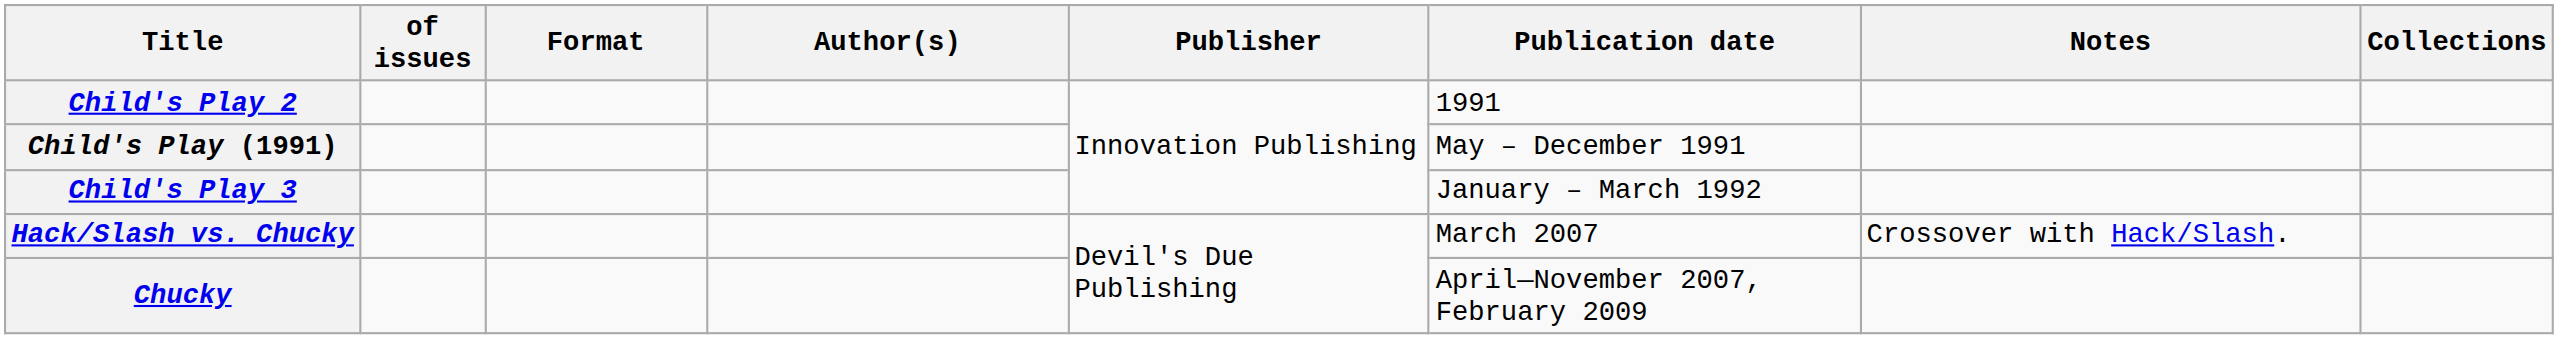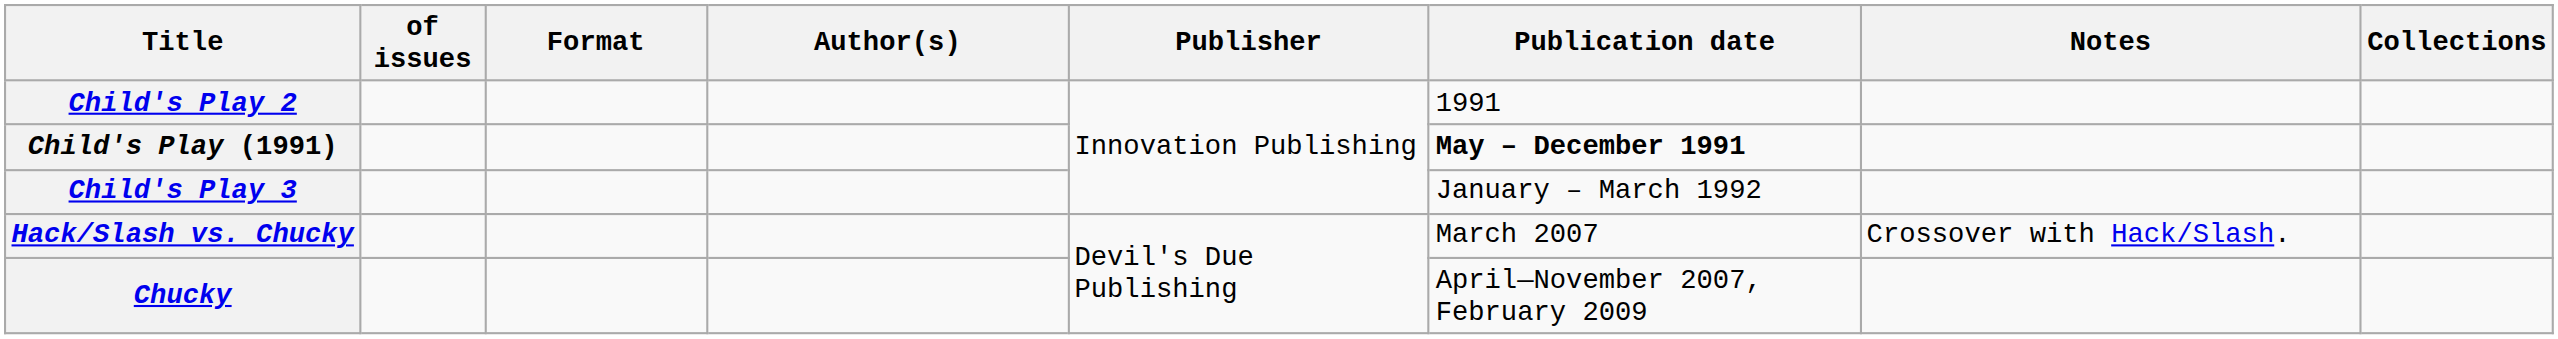Child's Play (1991) | Publication date: normal -> bold
